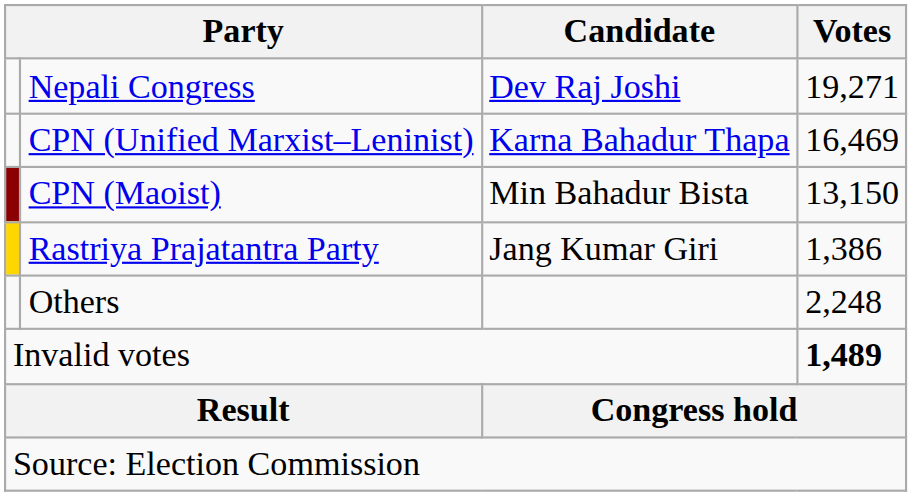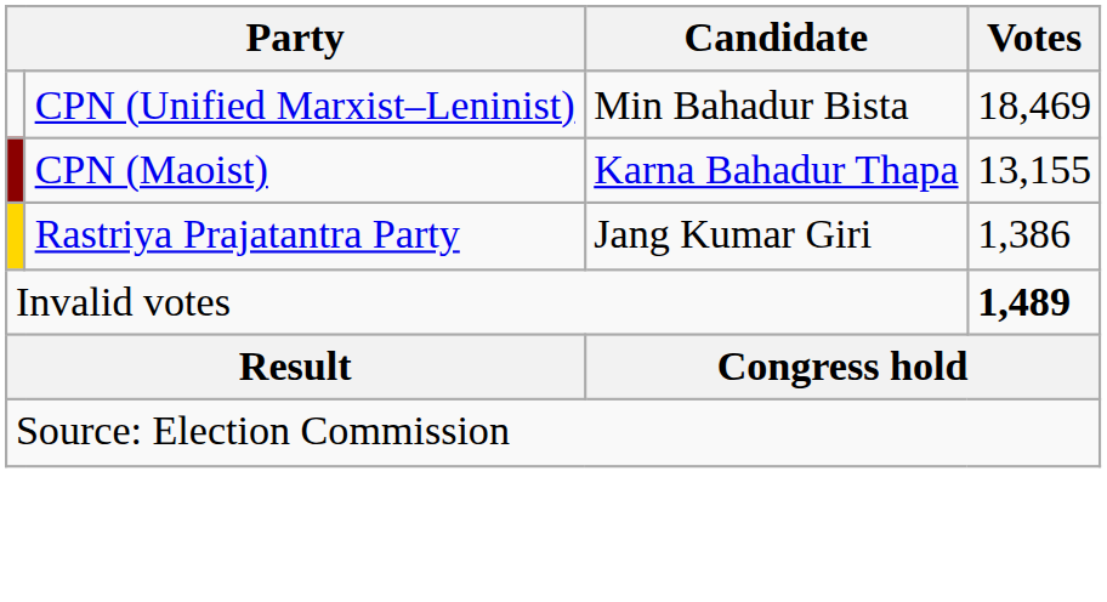- row: Nepali Congress | Dev Raj Joshi | 19,271
CPN (Unified Marxist–Leninist) | Candidate: Karna Bahadur Thapa -> Min Bahadur Bista
CPN (Unified Marxist–Leninist) | Votes: 16,469 -> 18,469
CPN (Maoist) | Candidate: Min Bahadur Bista -> Karna Bahadur Thapa
CPN (Maoist) | Votes: 13,150 -> 13,155
- row: Others | 2,248
